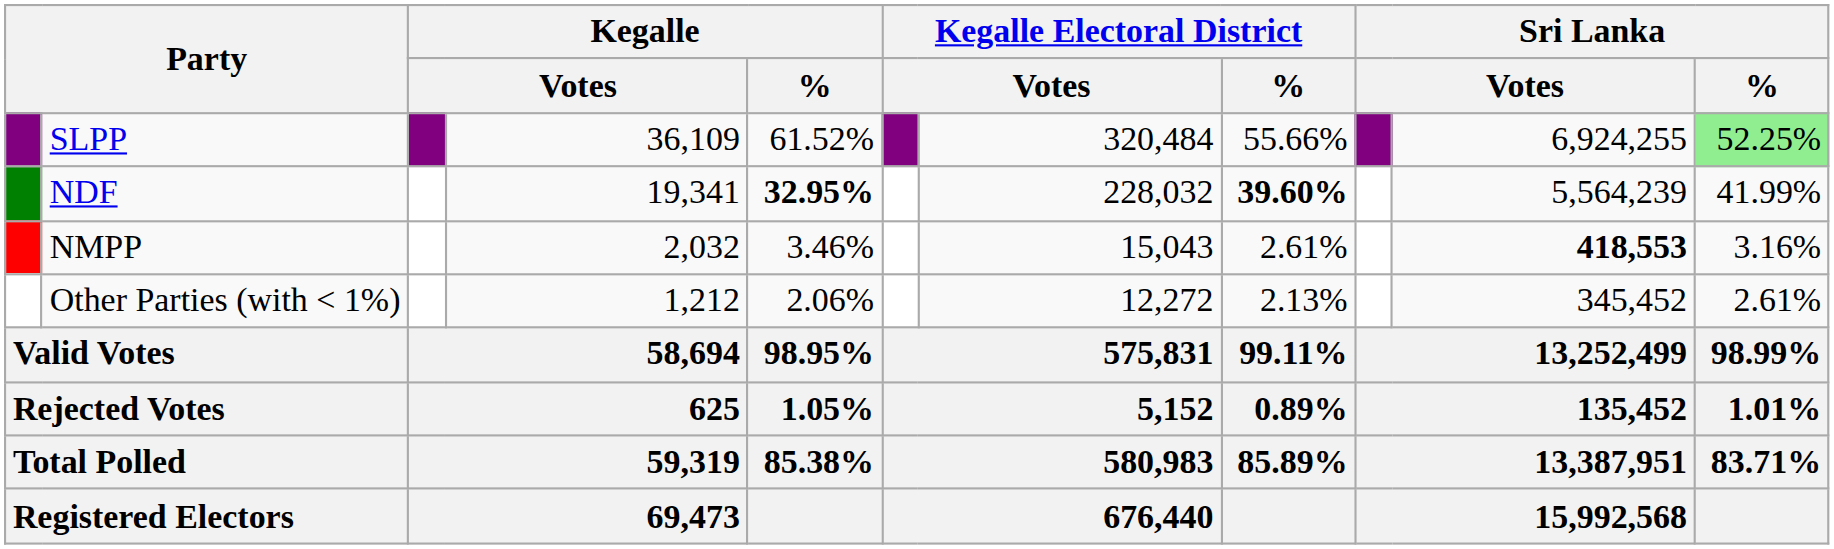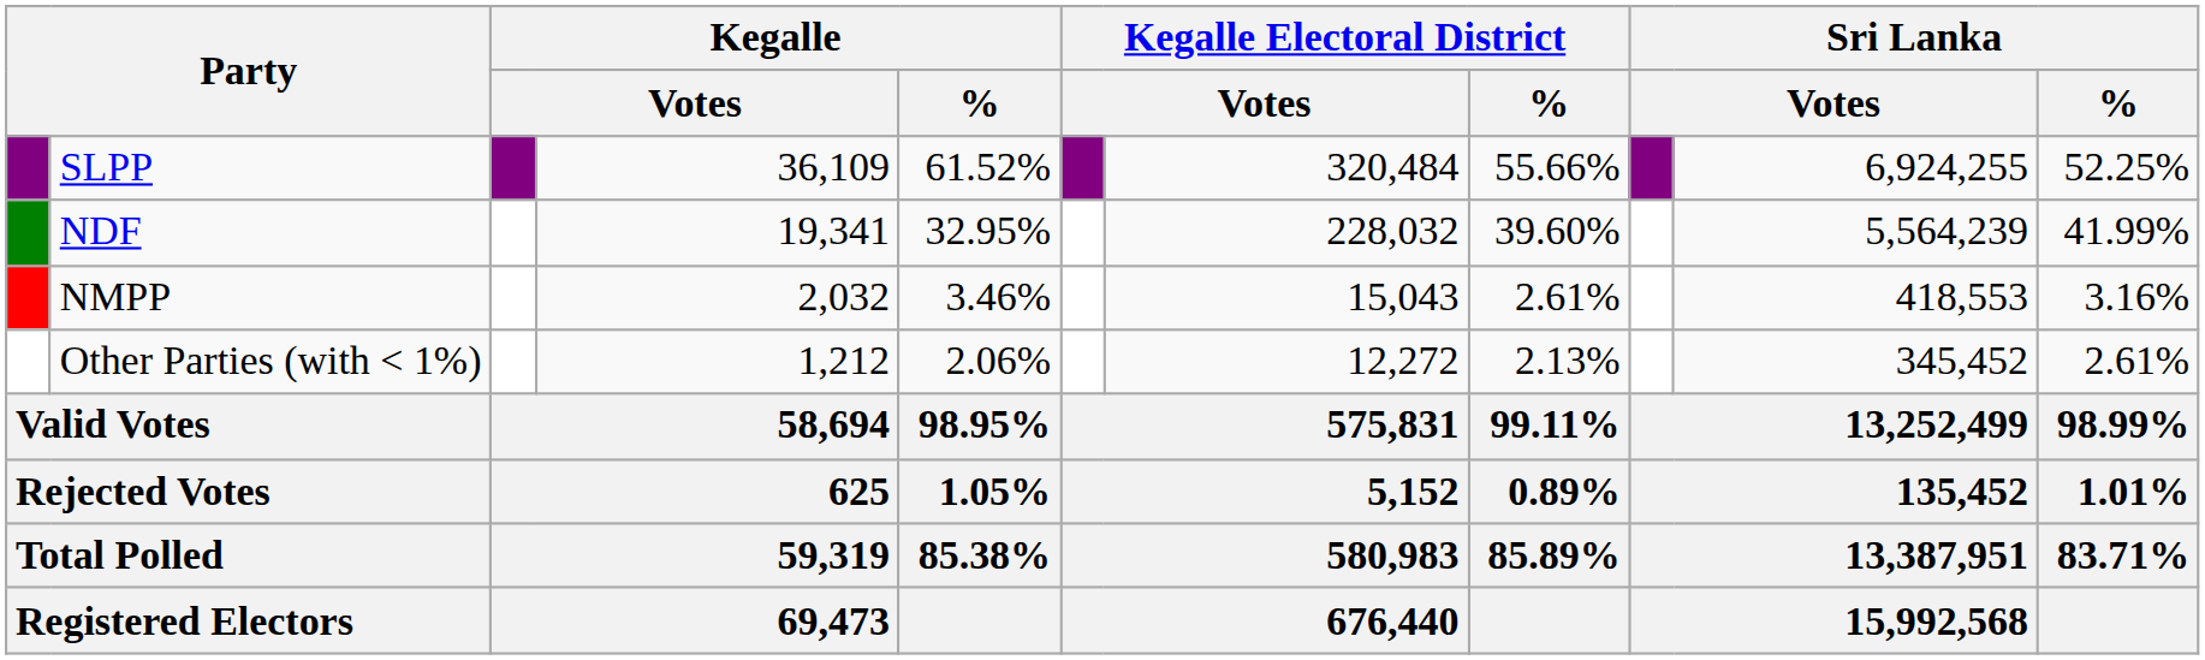SLPP | Sri Lanka / %: lightgreen background -> no background
NDF | Kegalle / %: bold -> normal
NDF | Kegalle Electoral District / %: bold -> normal
NMPP | column 10: bold -> normal
